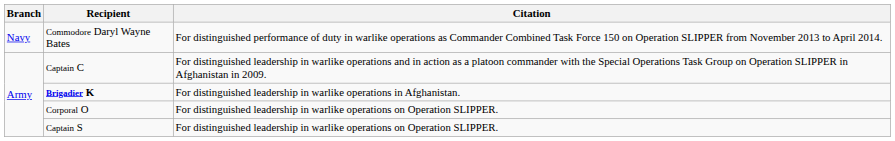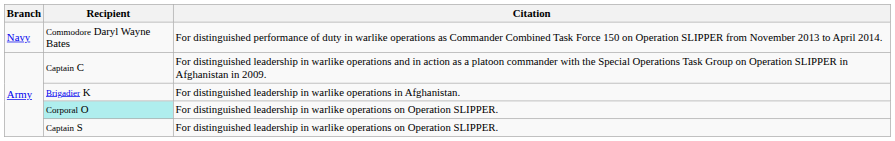Brigadier K | Recipient: bold -> normal
Corporal O | Recipient: no background -> paleturquoise background
